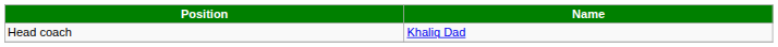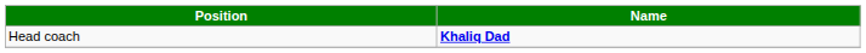Head coach | Name: normal -> bold
